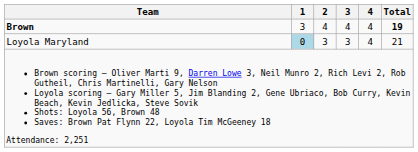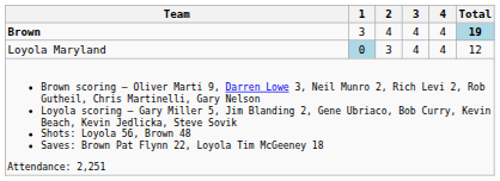Brown | Total: no background -> lightblue background
Loyola Maryland | 3: 3 -> 4
Loyola Maryland | Total: 21 -> 12
